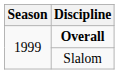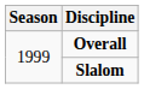Slalom | Discipline: normal -> bold
